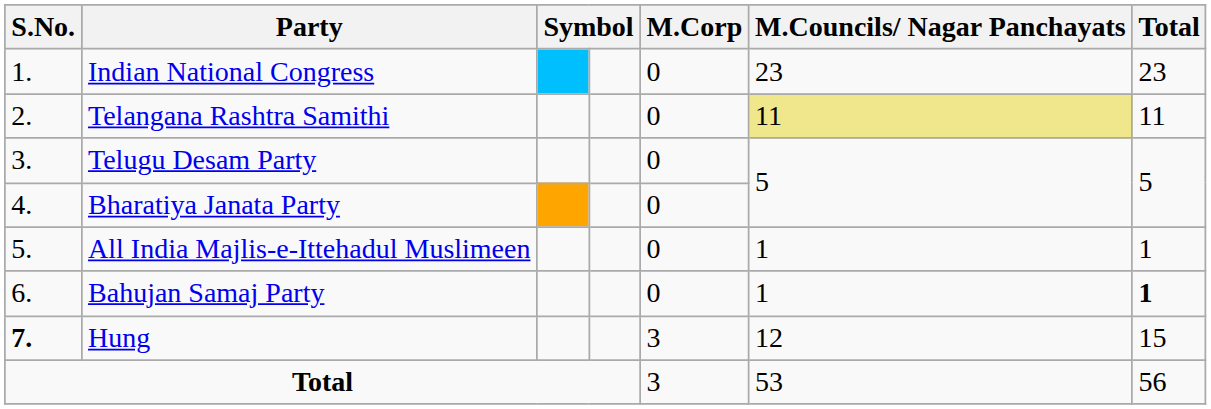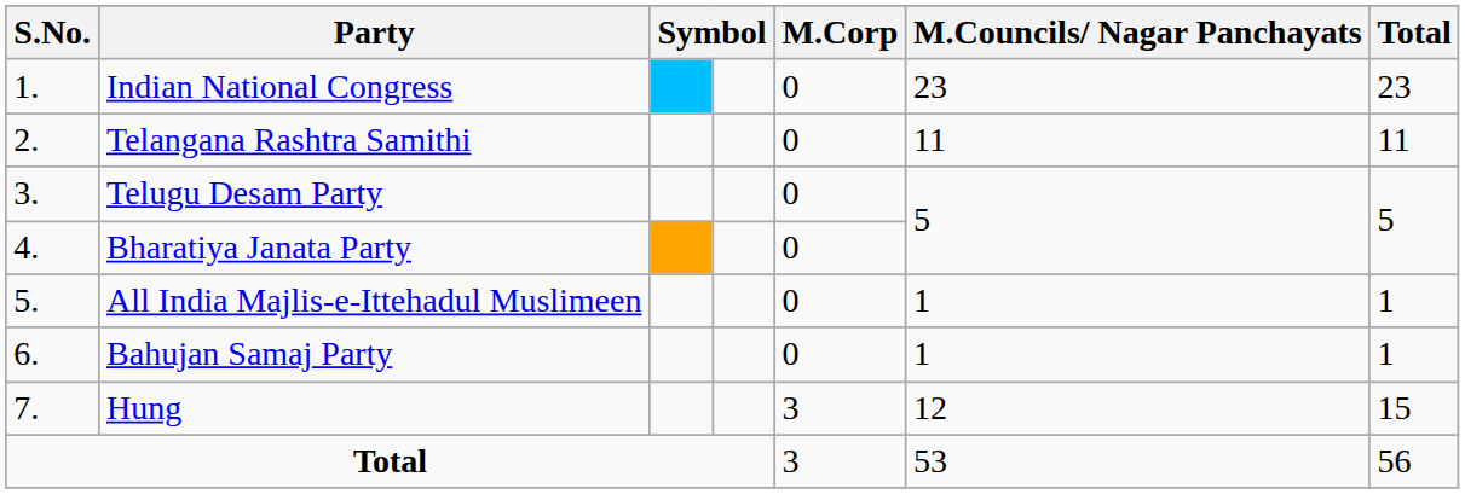Telangana Rashtra Samithi | M.Councils/ Nagar Panchayats: khaki background -> no background
Bahujan Samaj Party | Total: bold -> normal
Hung | S.No.: bold -> normal
